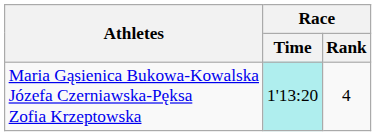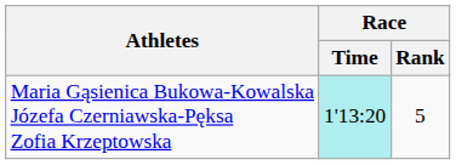row 3 | Race / Rank: 4 -> 5
